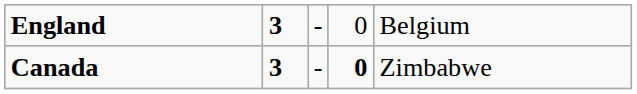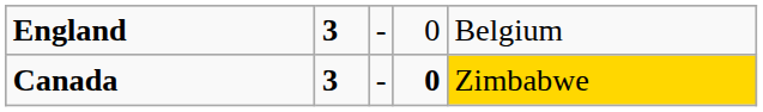Canada | column 5: no background -> gold background
